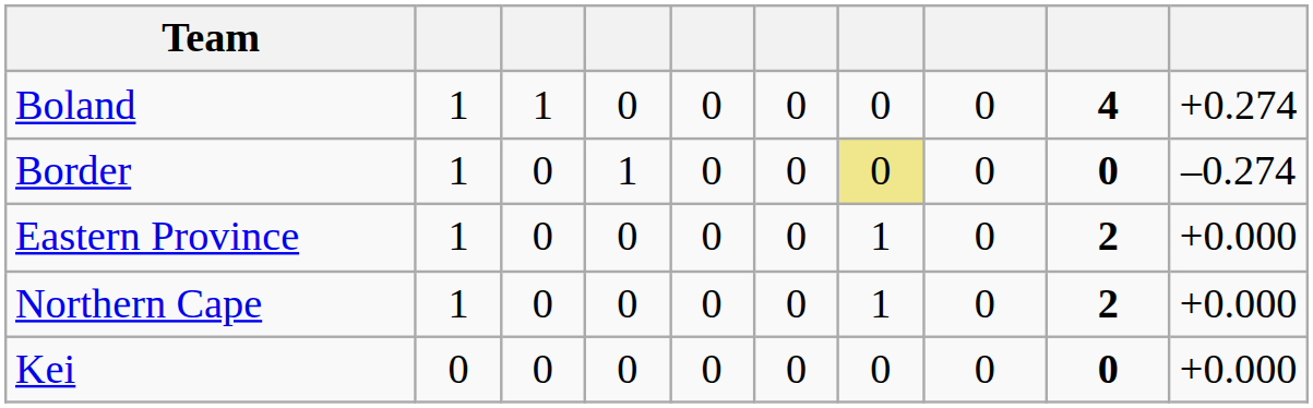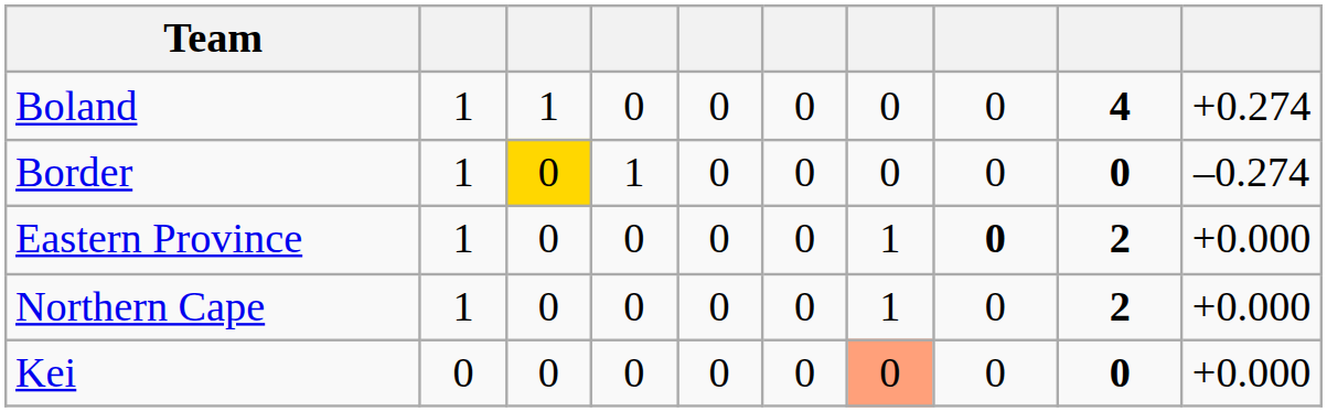Border | column 3: no background -> gold background
Border | column 7: khaki background -> no background
Eastern Province | column 8: normal -> bold
Kei | column 7: no background -> lightsalmon background
